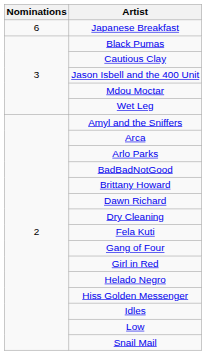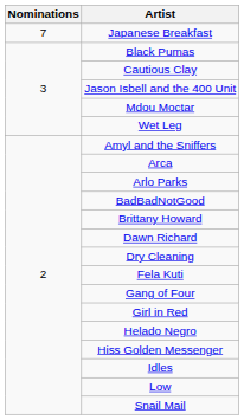Japanese Breakfast | Nominations: 6 -> 7
